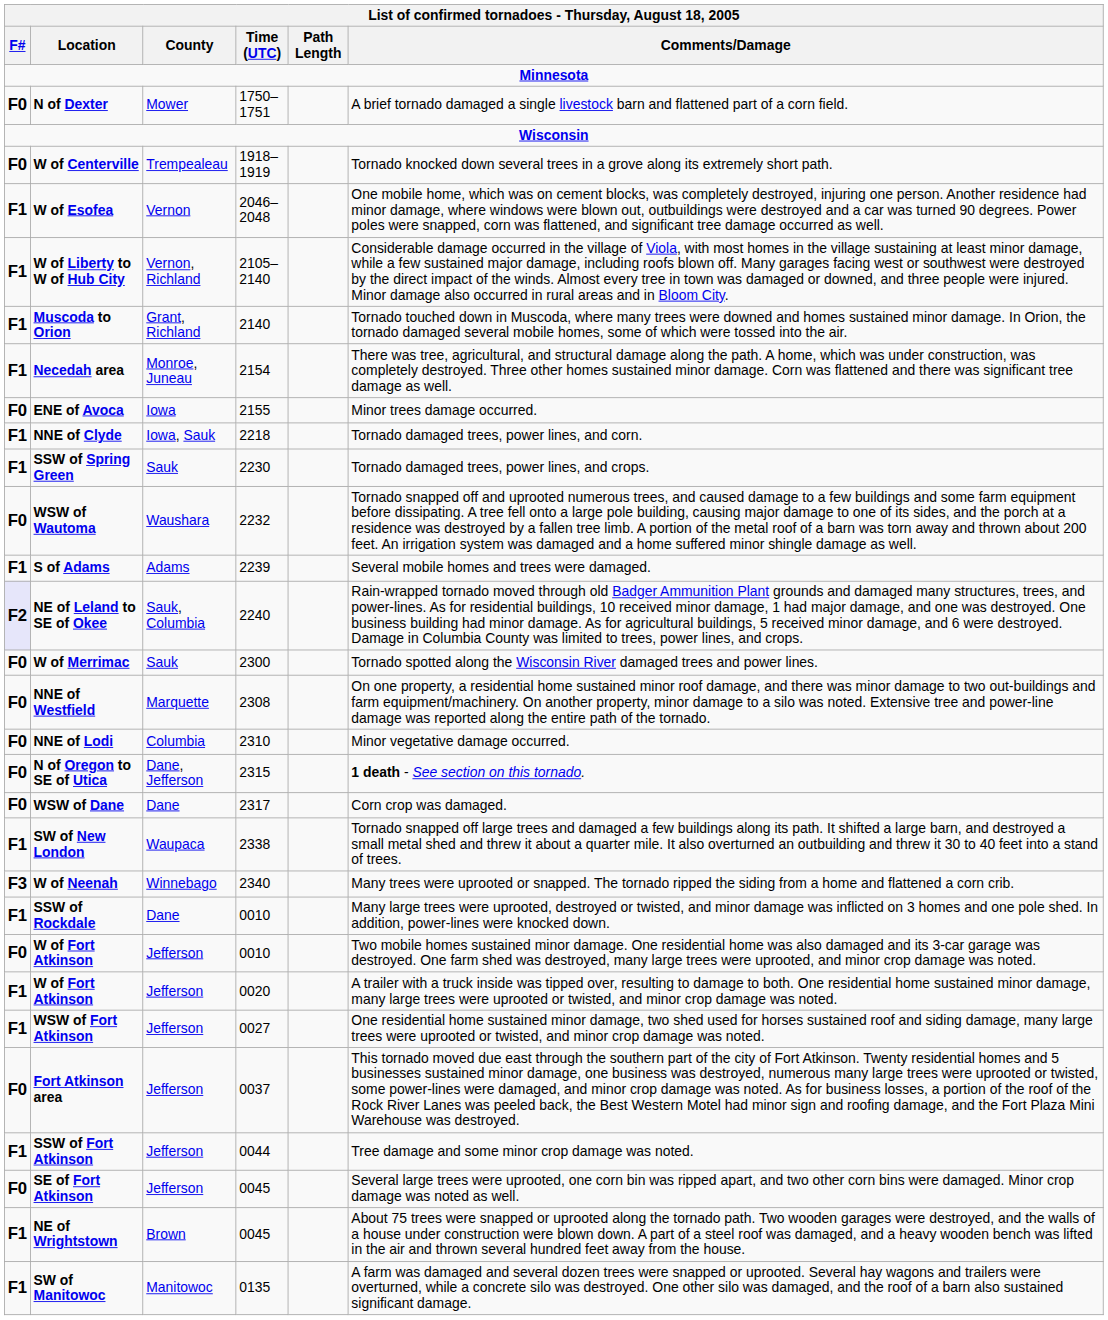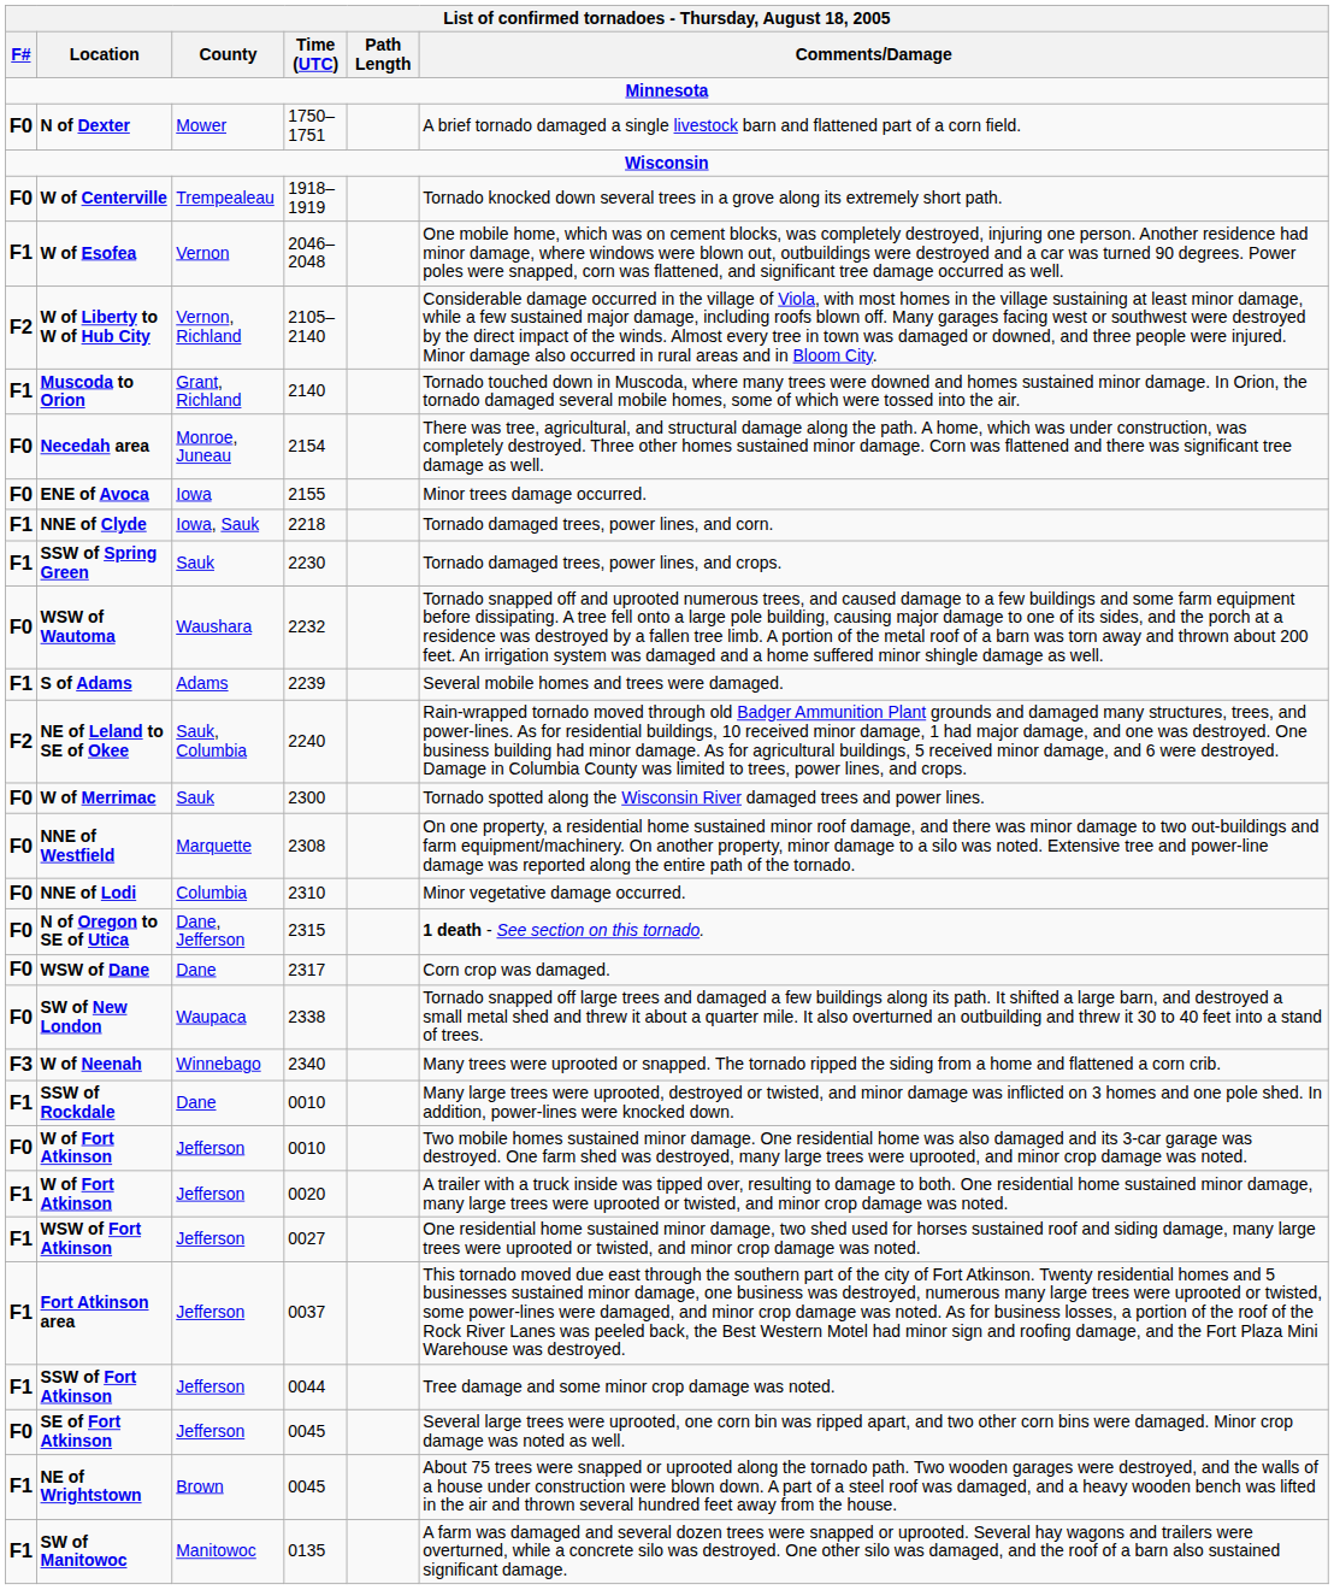W of Liberty to W of Hub City | F#: F1 -> F2
Necedah area | F#: F1 -> F0
NE of Leland to SE of Okee | F#: lavender background -> no background
SW of New London | F#: F1 -> F0
Fort Atkinson area | F#: F0 -> F1
